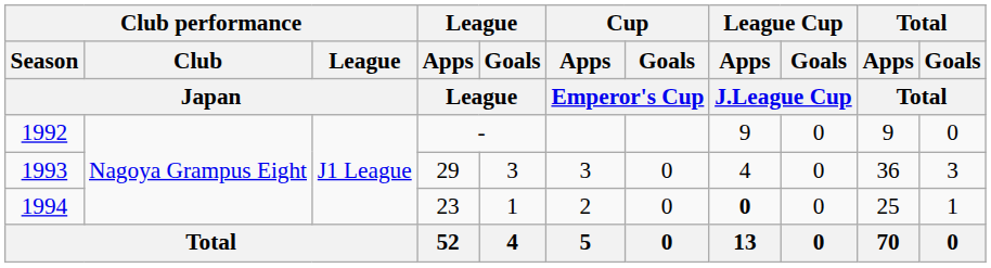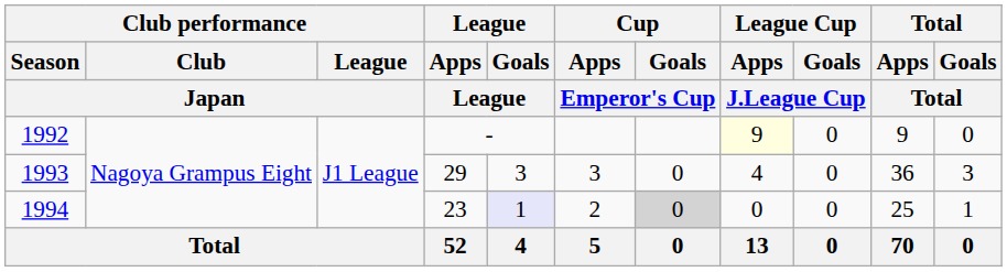1992 | League Cup / Apps / J.League Cup: no background -> lightyellow background
1994 | League / Goals / League: no background -> lavender background
1994 | Cup / Goals / Emperor's Cup: no background -> lightgrey background
1994 | League Cup / Apps / J.League Cup: bold -> normal
